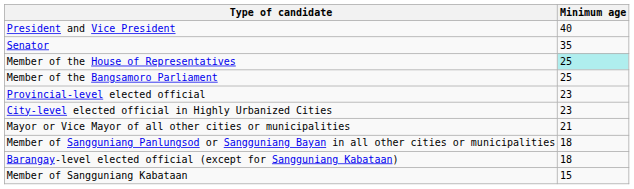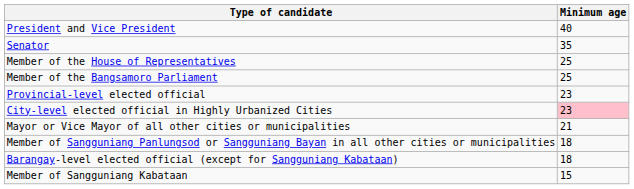Member of the House of Representatives | Minimum age: paleturquoise background -> no background
City-level elected official in Highly Urbanized Cities | Minimum age: no background -> pink background
